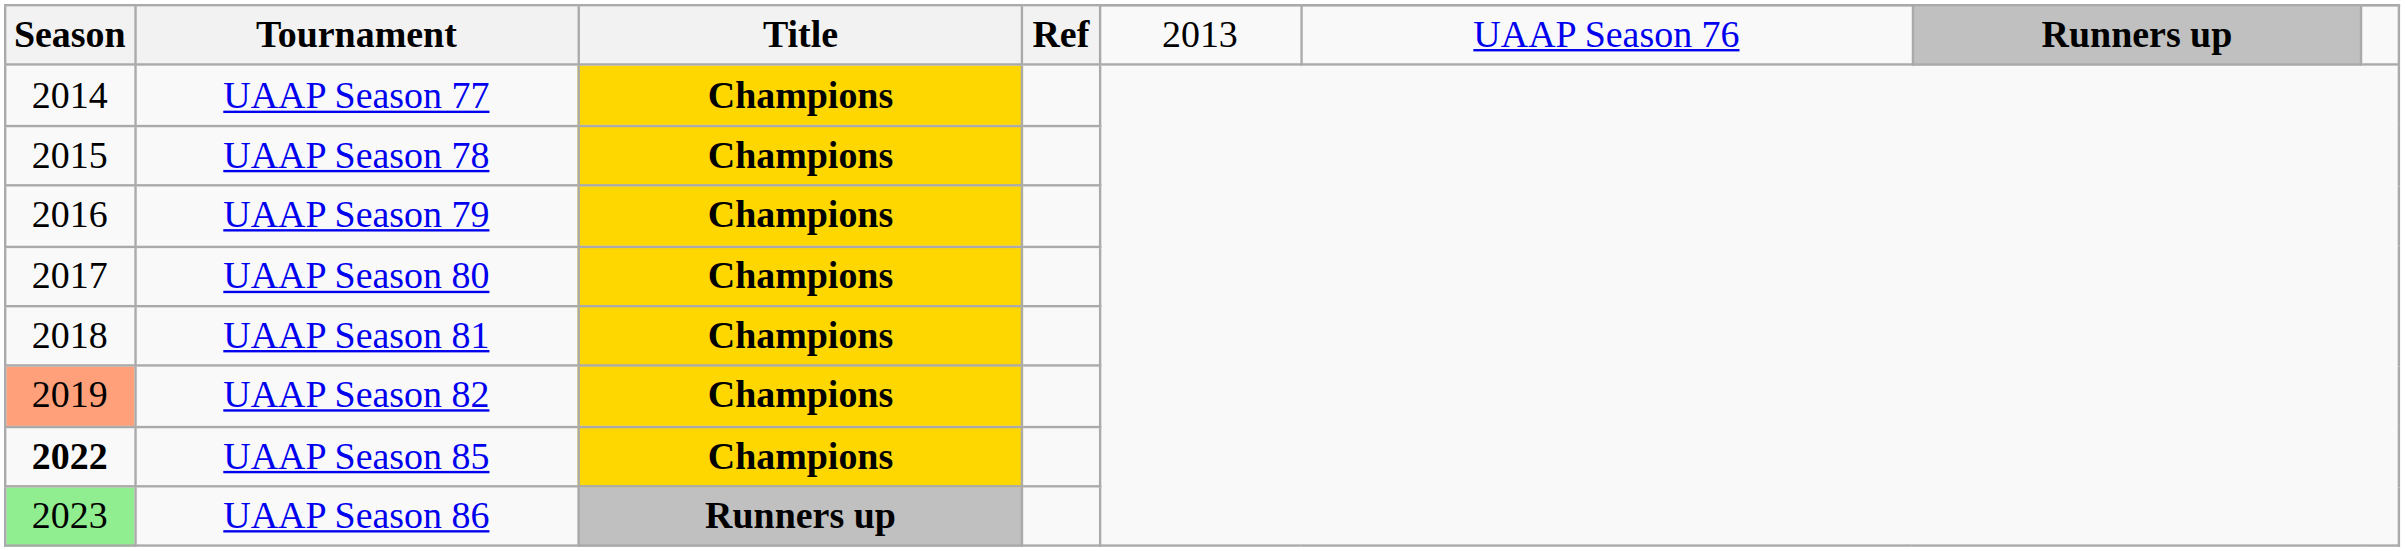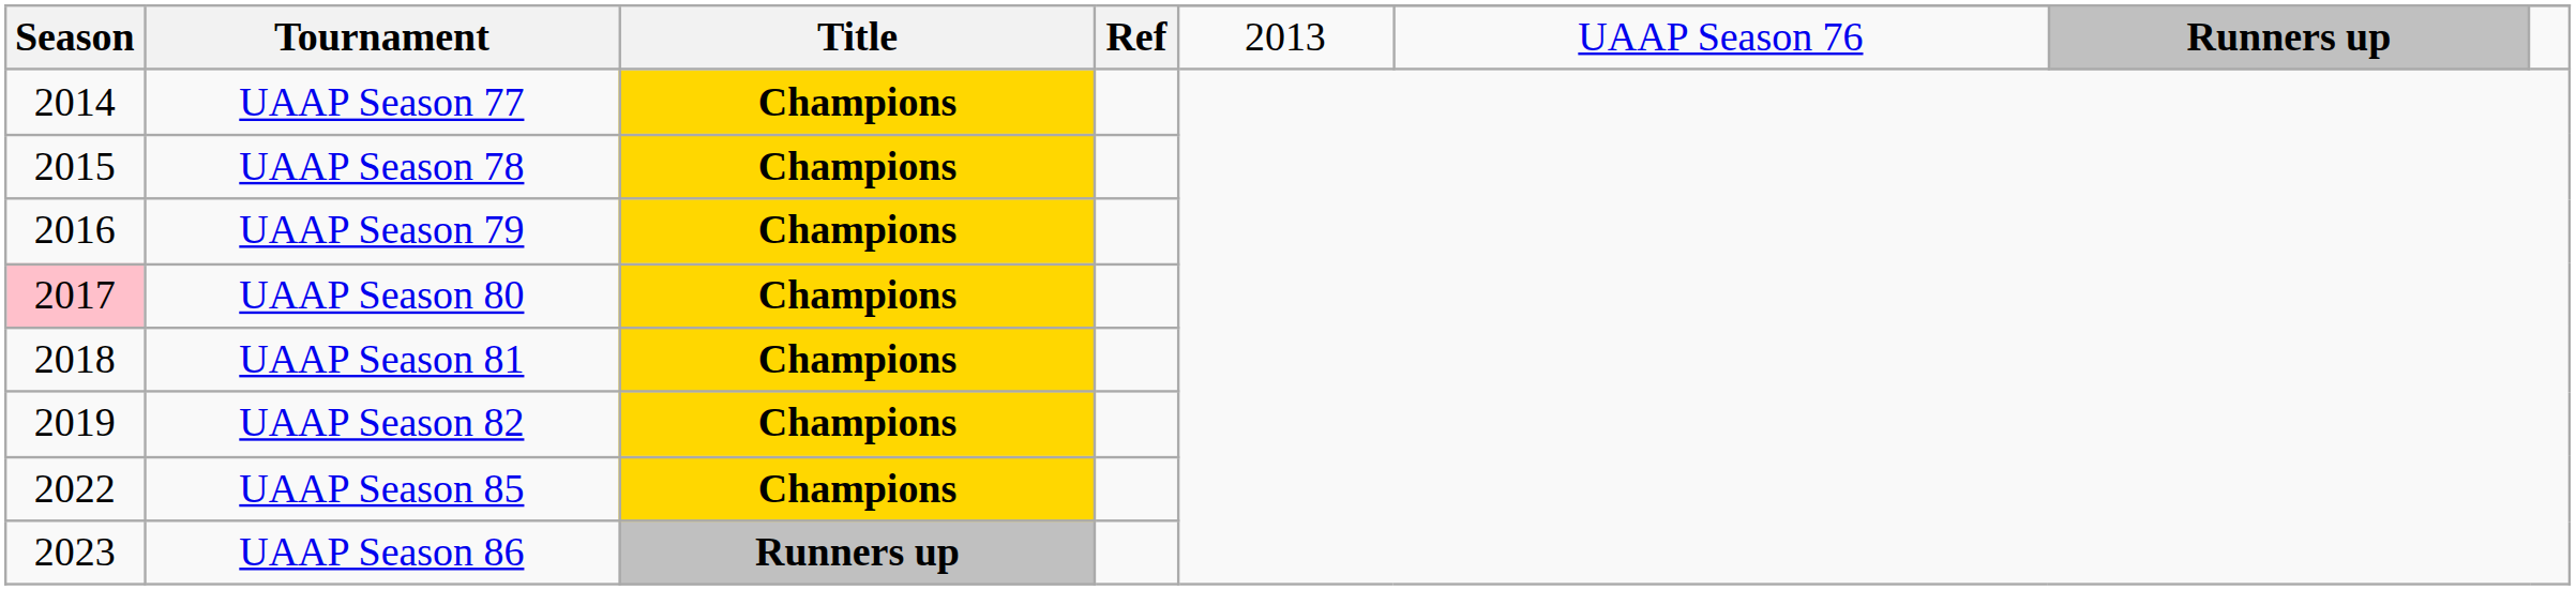UAAP Season 80 | Season: no background -> pink background
UAAP Season 82 | Season: lightsalmon background -> no background
UAAP Season 85 | Season: bold -> normal
UAAP Season 86 | Season: lightgreen background -> no background
